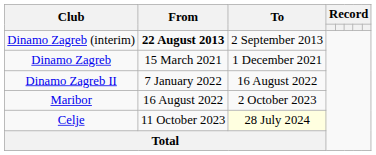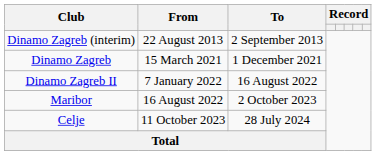Dinamo Zagreb (interim) | From: bold -> normal
Celje | To: lightyellow background -> no background
